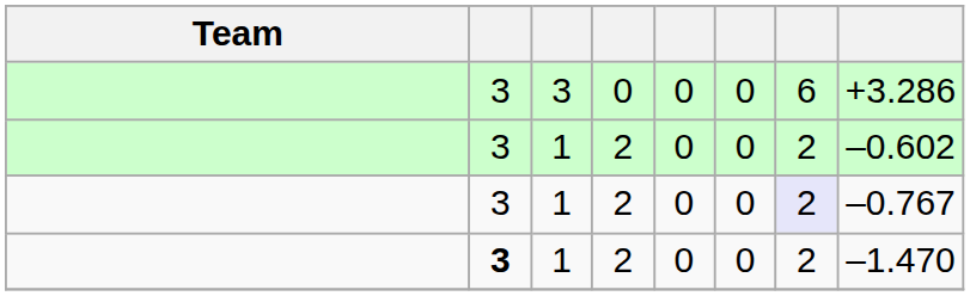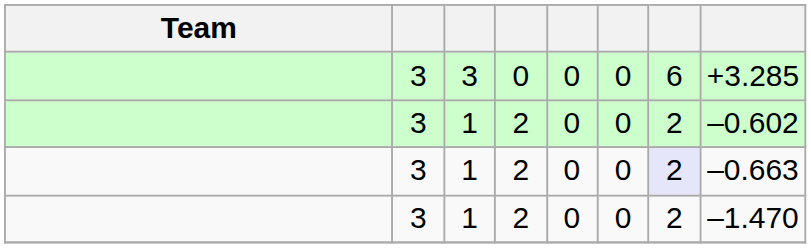row 2 | column 8: +3.286 -> +3.285
row 4 | column 8: –0.767 -> –0.663
row 5 | column 2: bold -> normal
